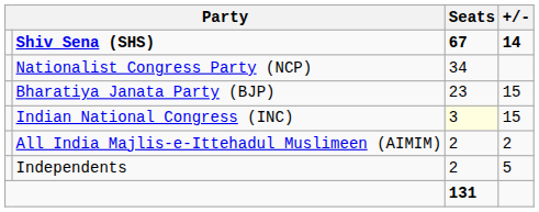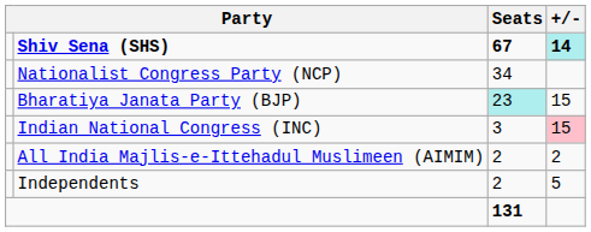Shiv Sena (SHS) | +/-: no background -> paleturquoise background
Bharatiya Janata Party (BJP) | Seats: no background -> paleturquoise background
Indian National Congress (INC) | Seats: lightyellow background -> no background
Indian National Congress (INC) | +/-: no background -> pink background
